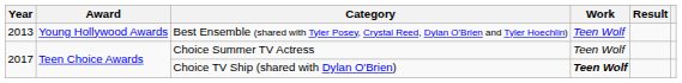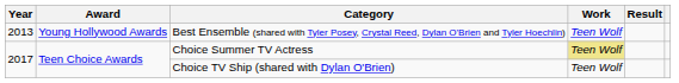Choice Summer TV Actress | Work: no background -> khaki background
Choice TV Ship (shared with Dylan O'Brien) | Work: bold -> normal
